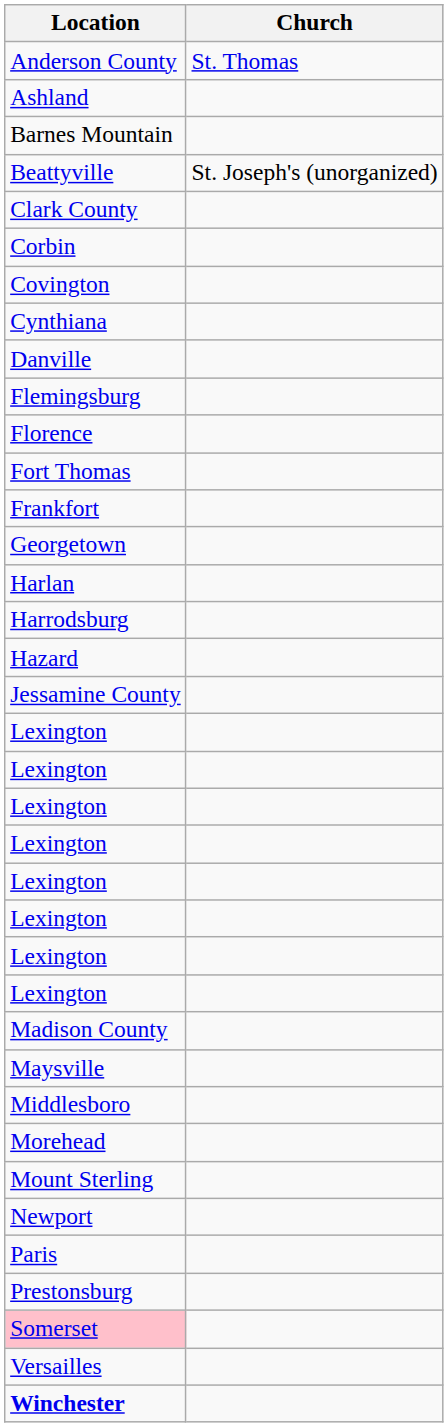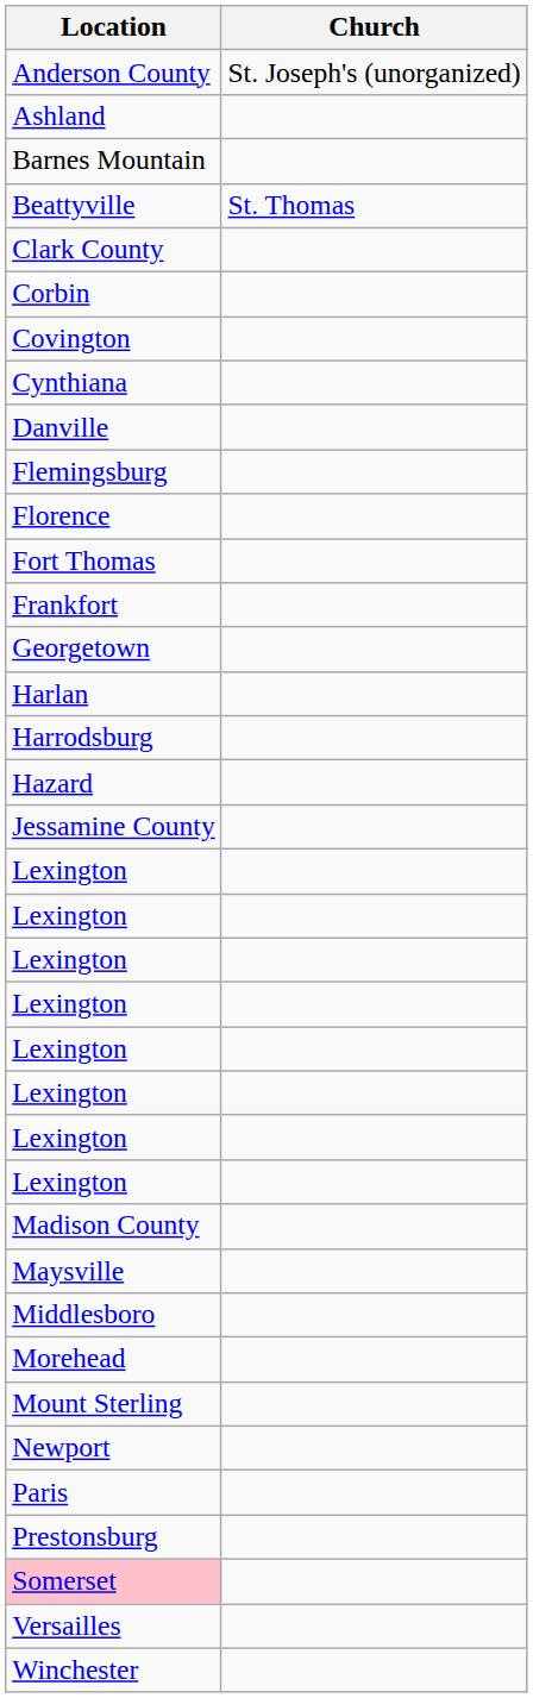row 2 | Church: St. Thomas -> St. Joseph's (unorganized)
row 5 | Church: St. Joseph's (unorganized) -> St. Thomas
row 38 | Location: bold -> normal
